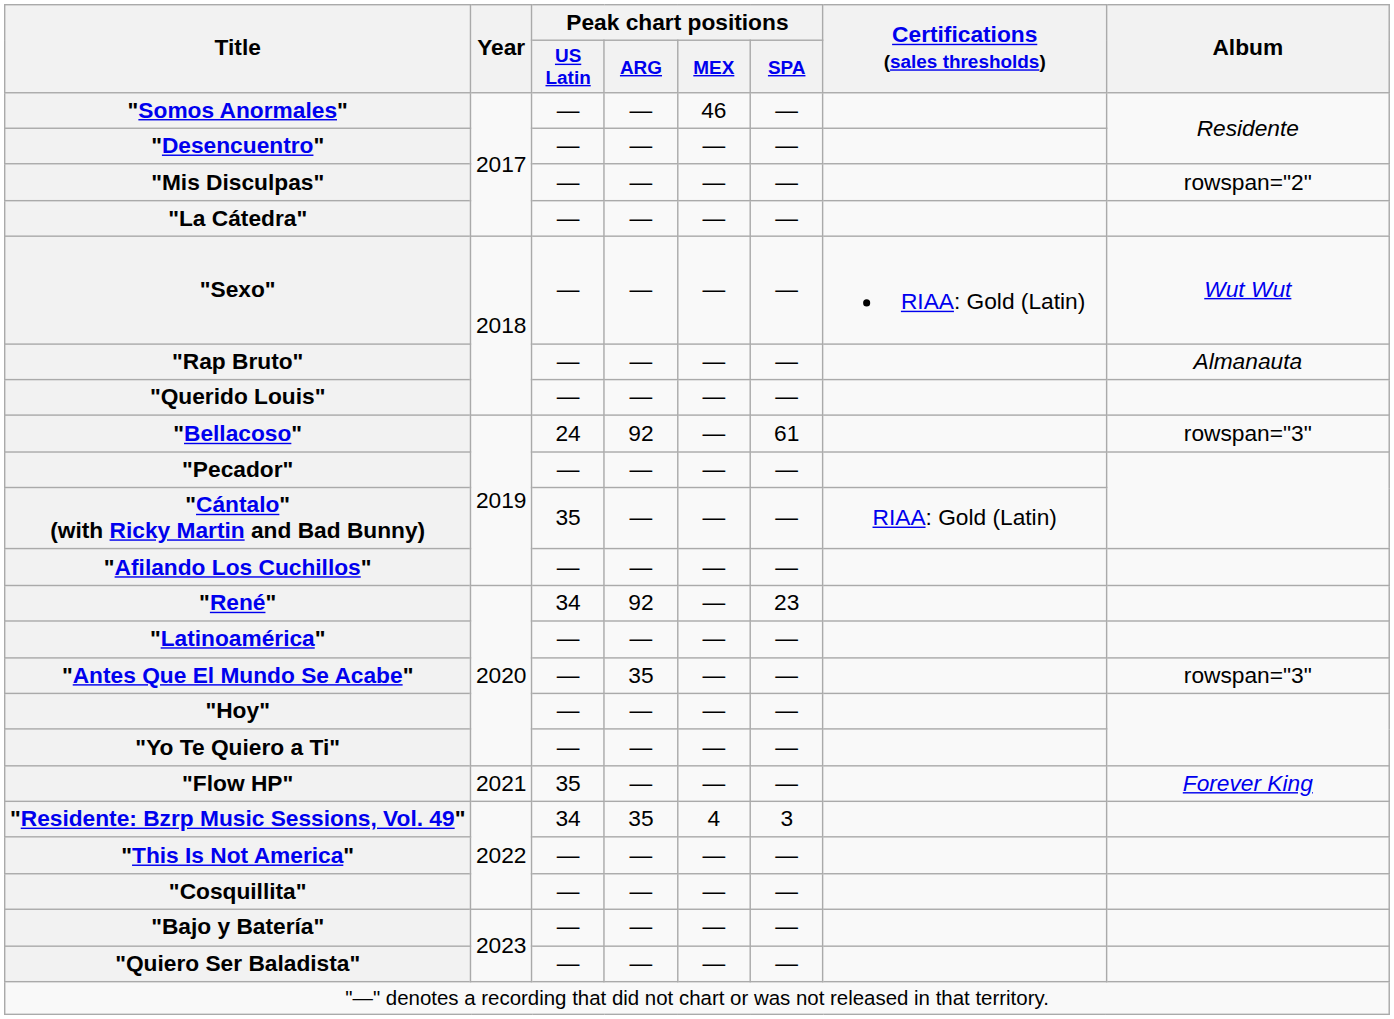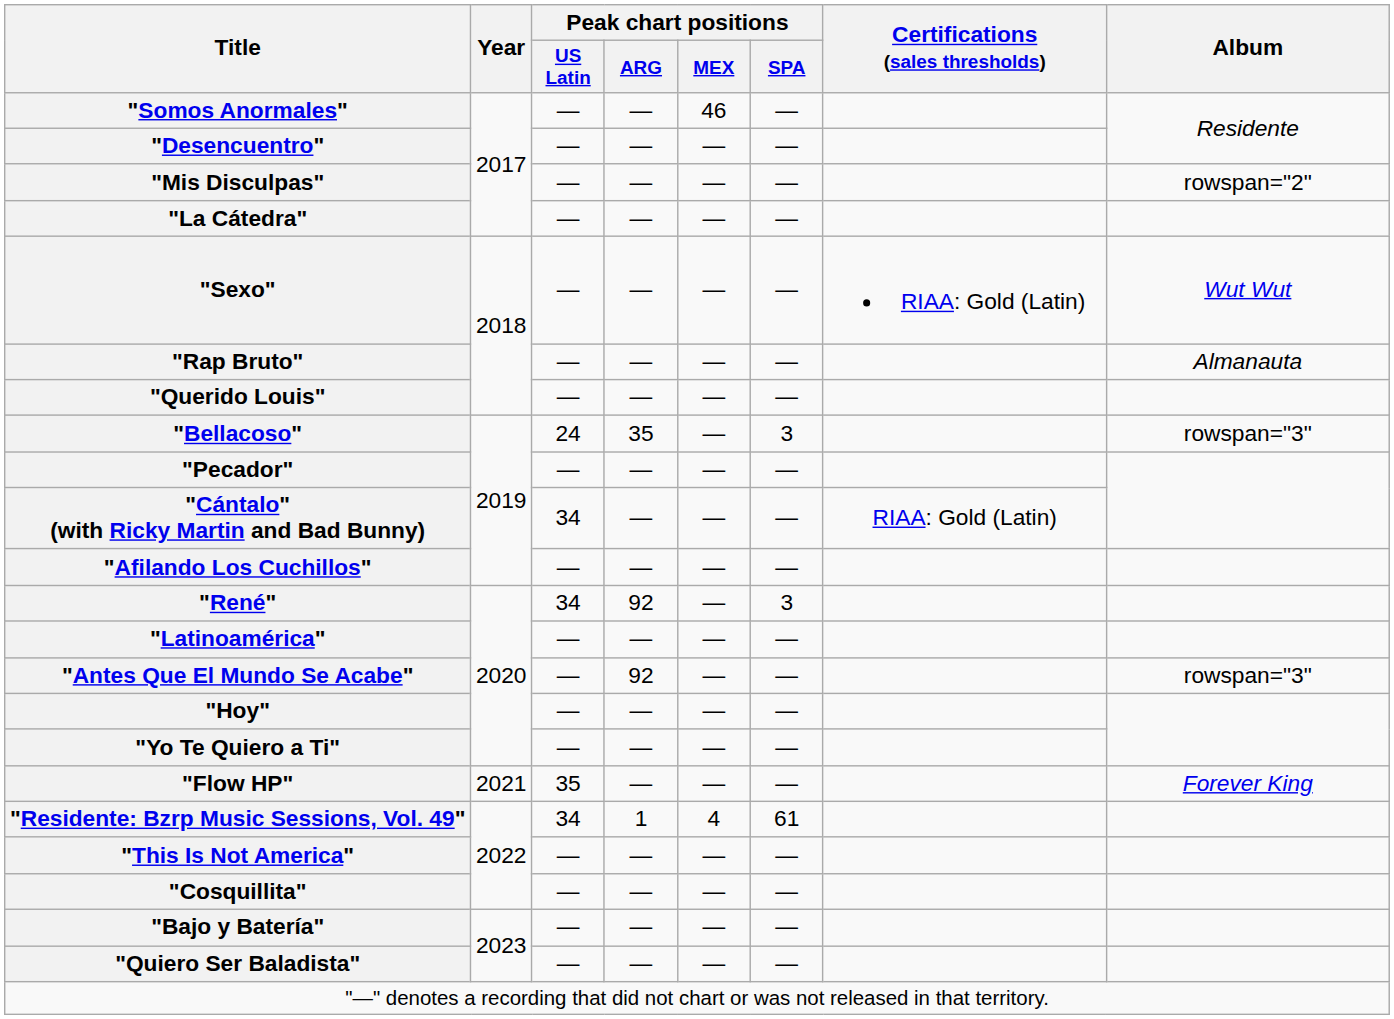"Bellacoso" | Peak chart positions / ARG: 92 -> 35
"Bellacoso" | Peak chart positions / SPA: 61 -> 3
"Cántalo" (with Ricky Martin and Bad Bunny) | Peak chart positions / US Latin: 35 -> 34
"René" | Peak chart positions / SPA: 23 -> 3
"Antes Que El Mundo Se Acabe" | Peak chart positions / ARG: 35 -> 92
"Residente: Bzrp Music Sessions, Vol. 49" | Peak chart positions / ARG: 35 -> 1
"Residente: Bzrp Music Sessions, Vol. 49" | Peak chart positions / SPA: 3 -> 61
